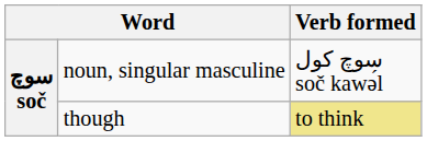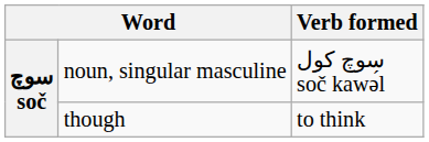though | Verb formed: khaki background -> no background
